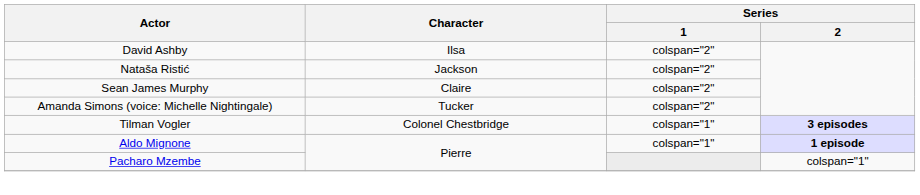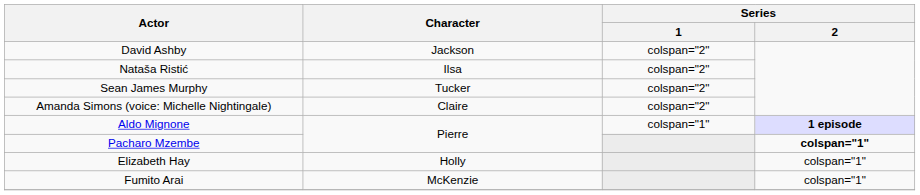David Ashby | Character: Ilsa -> Jackson
Nataša Ristić | Character: Jackson -> Ilsa
Sean James Murphy | Character: Claire -> Tucker
Amanda Simons (voice: Michelle Nightingale) | Character: Tucker -> Claire
- row: Tilman Vogler | Colonel Chestbridge | colspan="1" | 3 episodes
Pacharo Mzembe | Series / 2: normal -> bold
+ row: Elizabeth Hay | Holly | colspan="1"
+ row: Fumito Arai | McKenzie | colspan="1"
